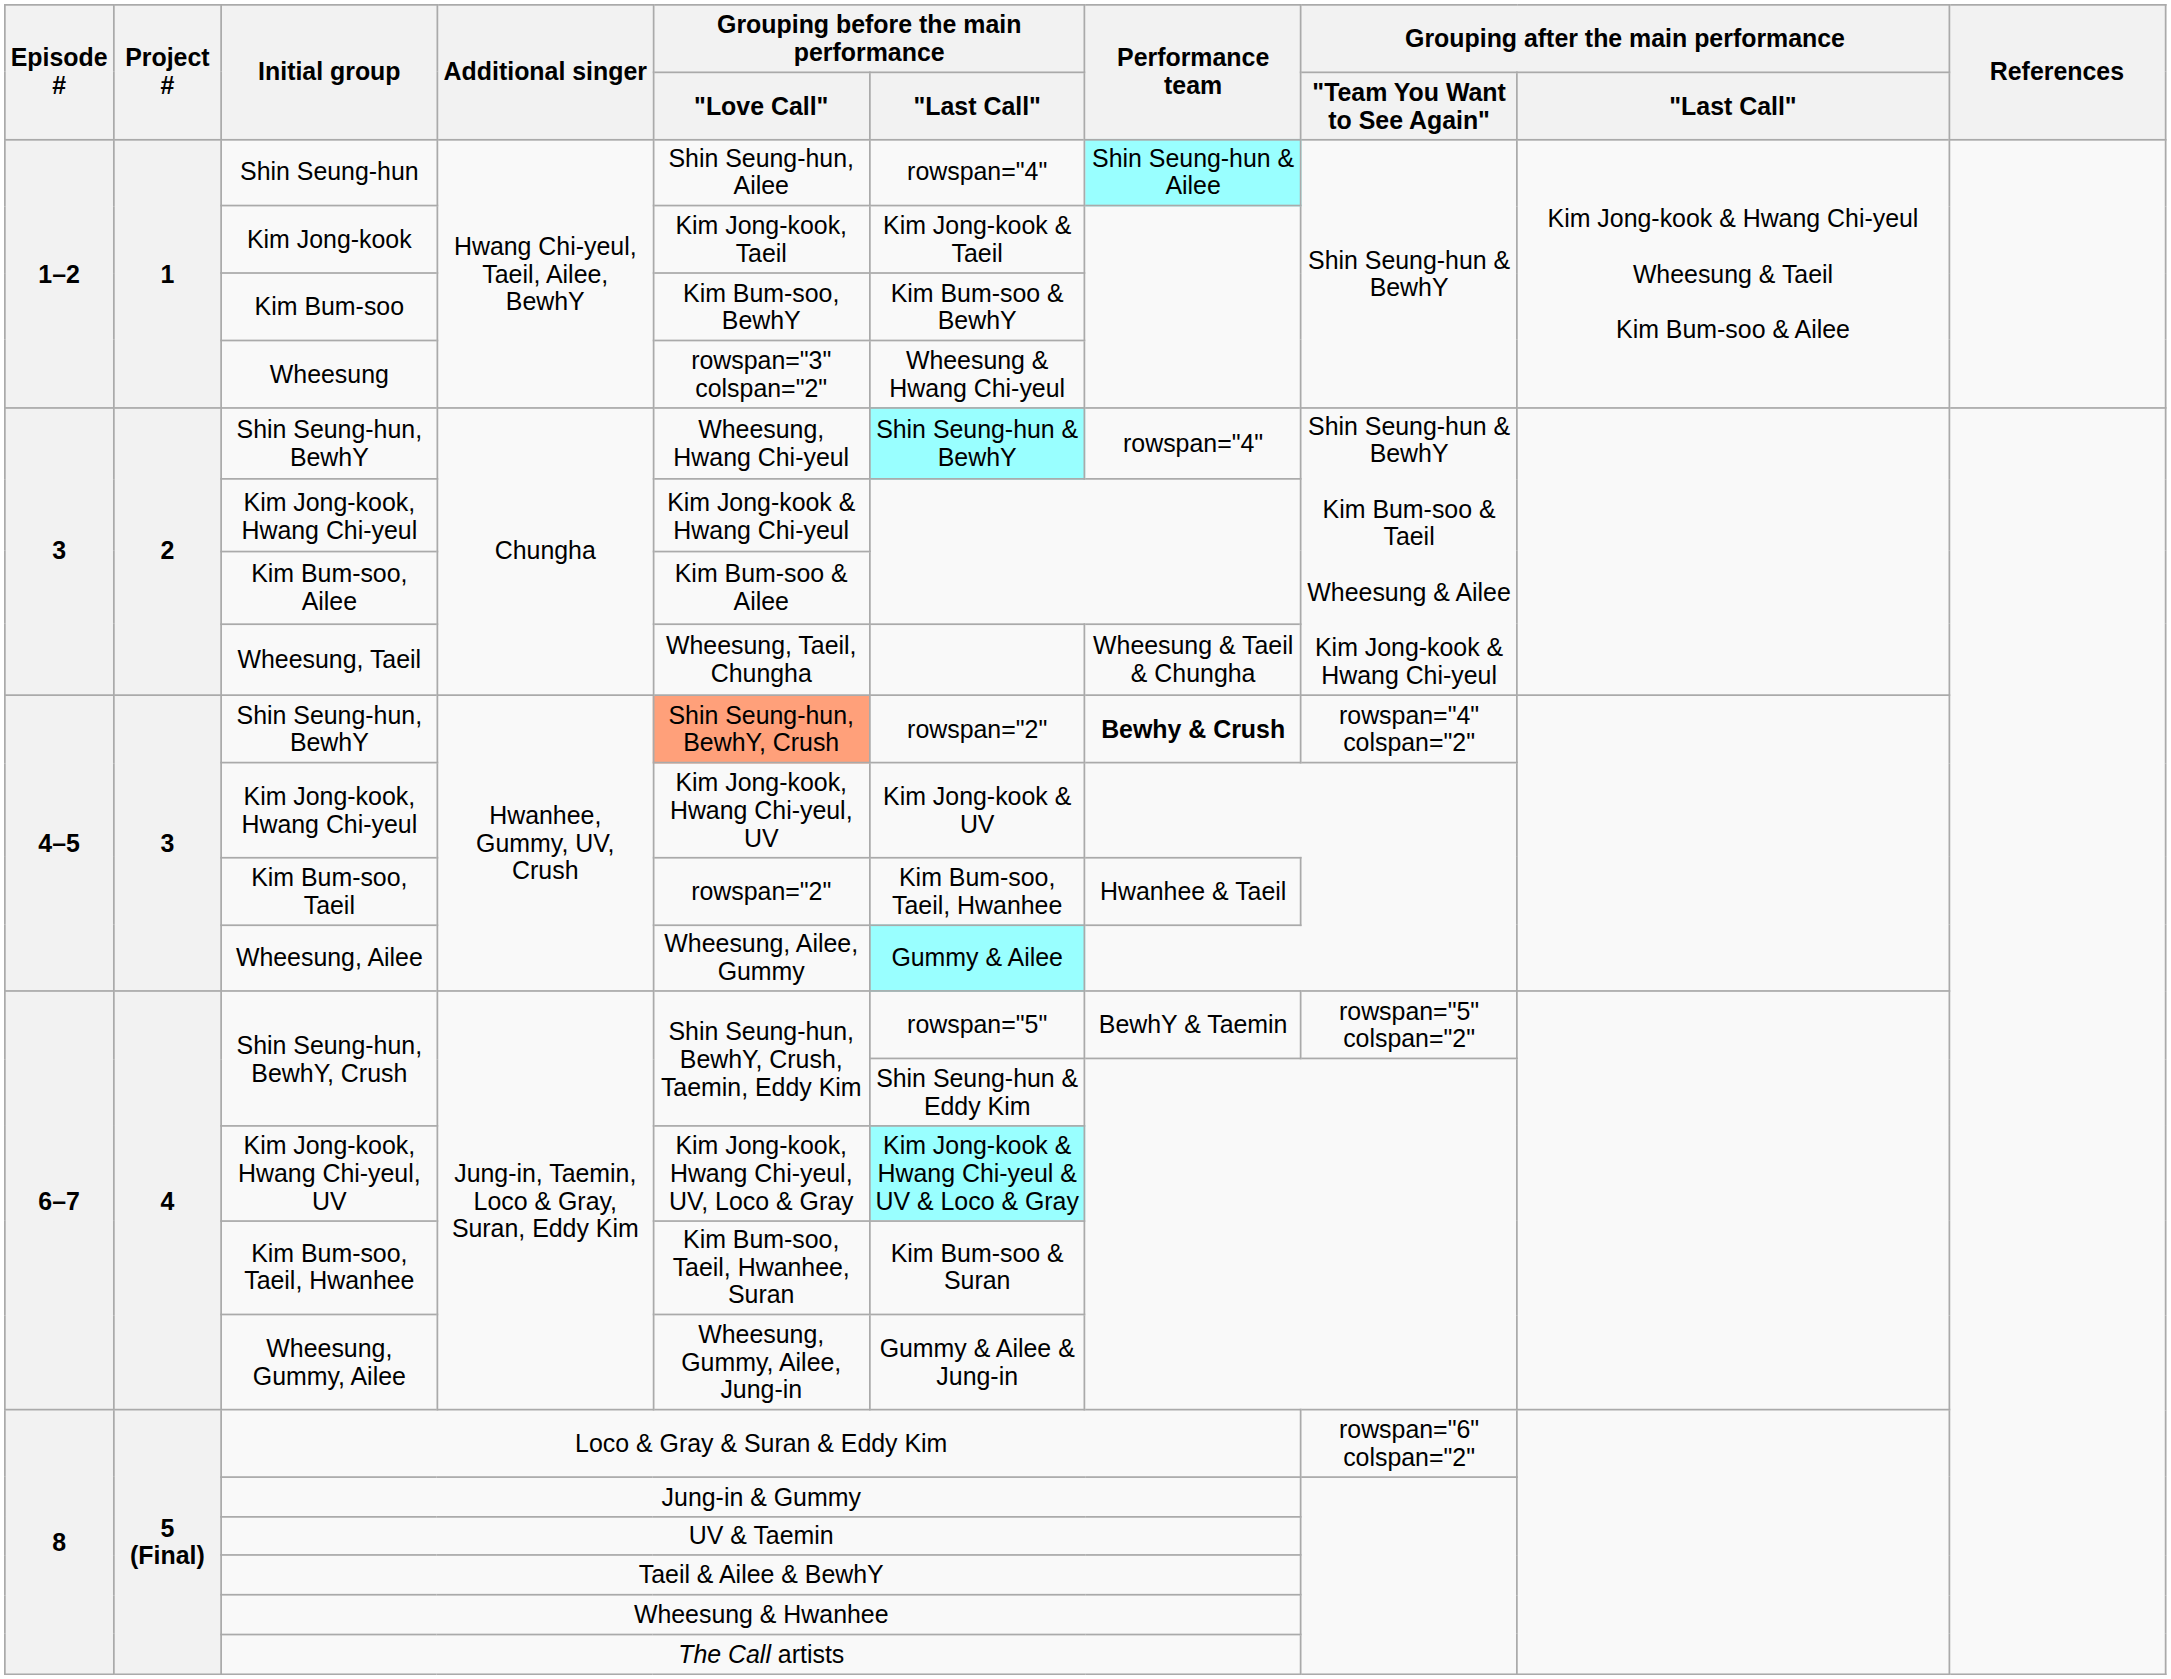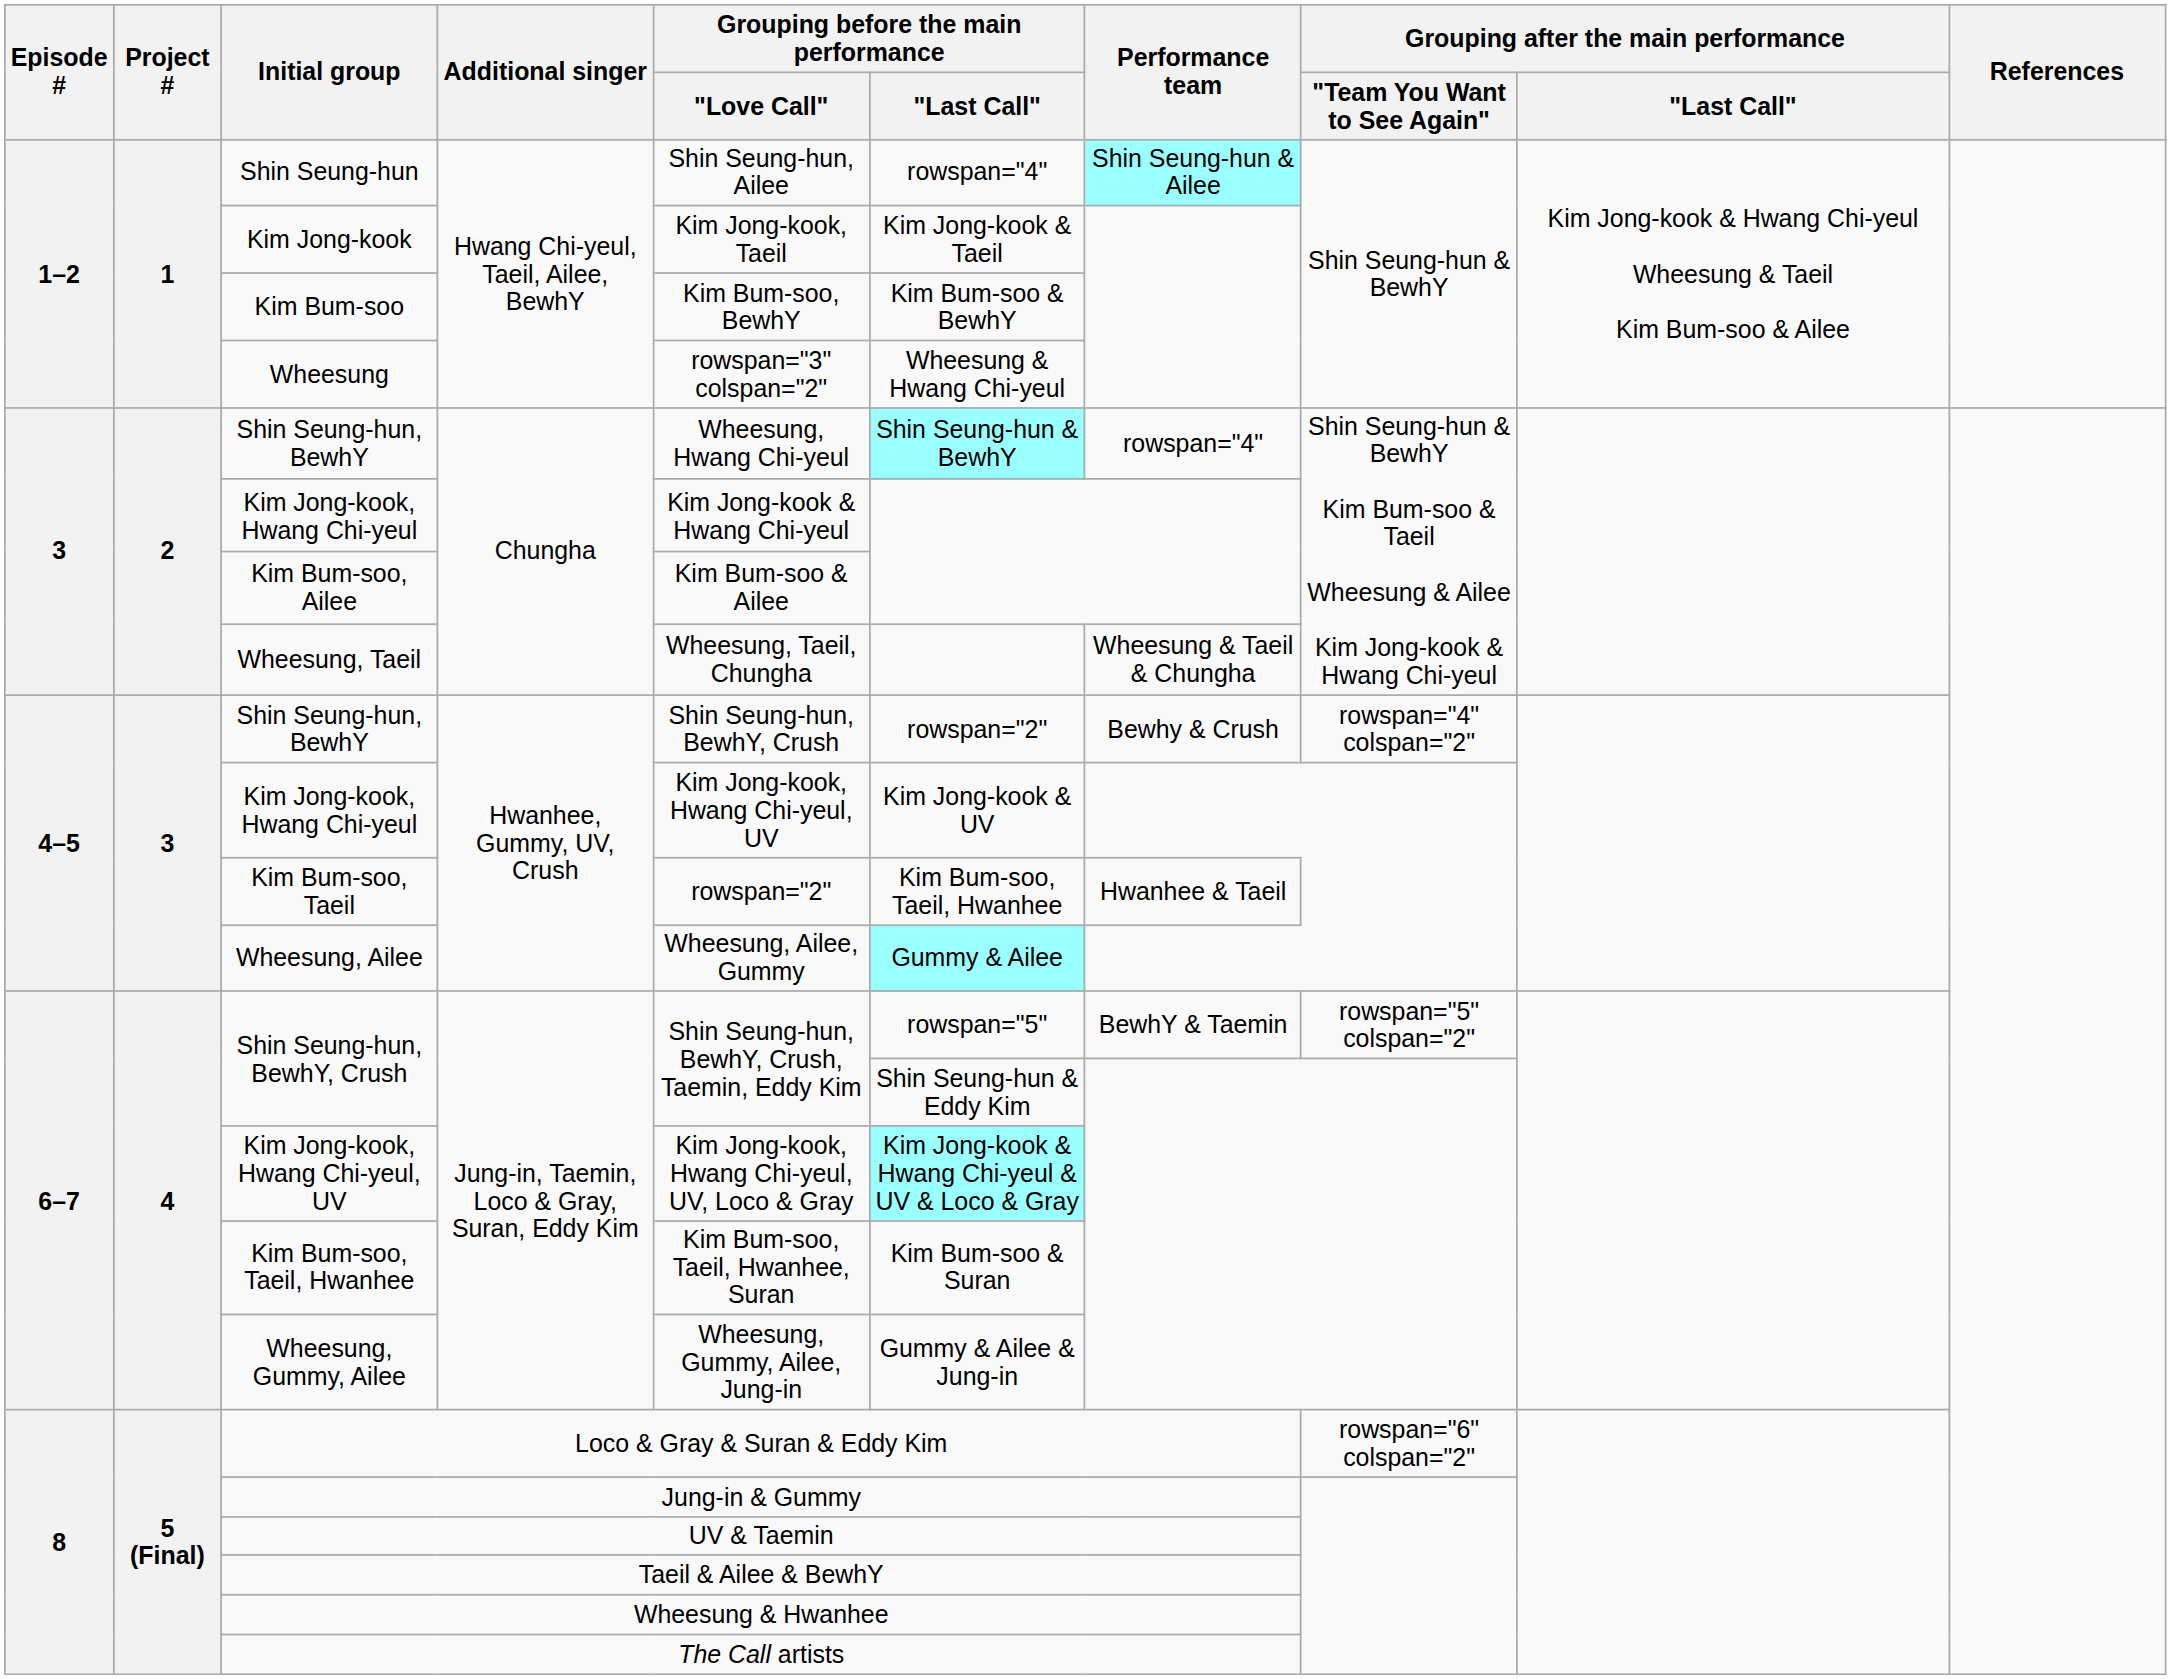Shin Seung-hun, BewhY / Hwanhee, Gummy, UV, Crush | Grouping before the main performance / "Love Call": lightsalmon background -> no background
Shin Seung-hun, BewhY / Hwanhee, Gummy, UV, Crush | Performance team: bold -> normal
